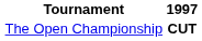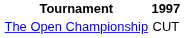The Open Championship | 1997: bold -> normal
